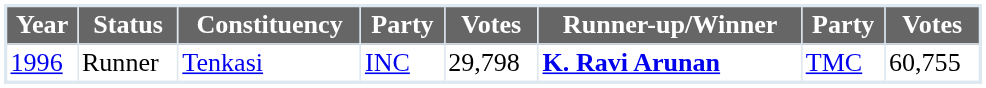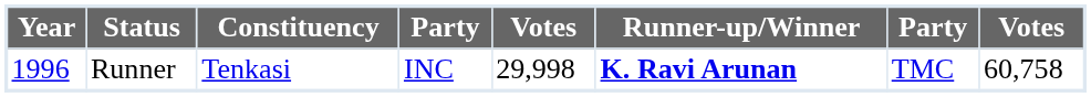Runner | column 5: 29,798 -> 29,998
Runner | column 8: 60,755 -> 60,758
